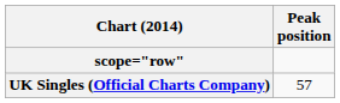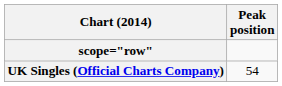UK Singles (Official Charts Company) | Peak position: 57 -> 54
